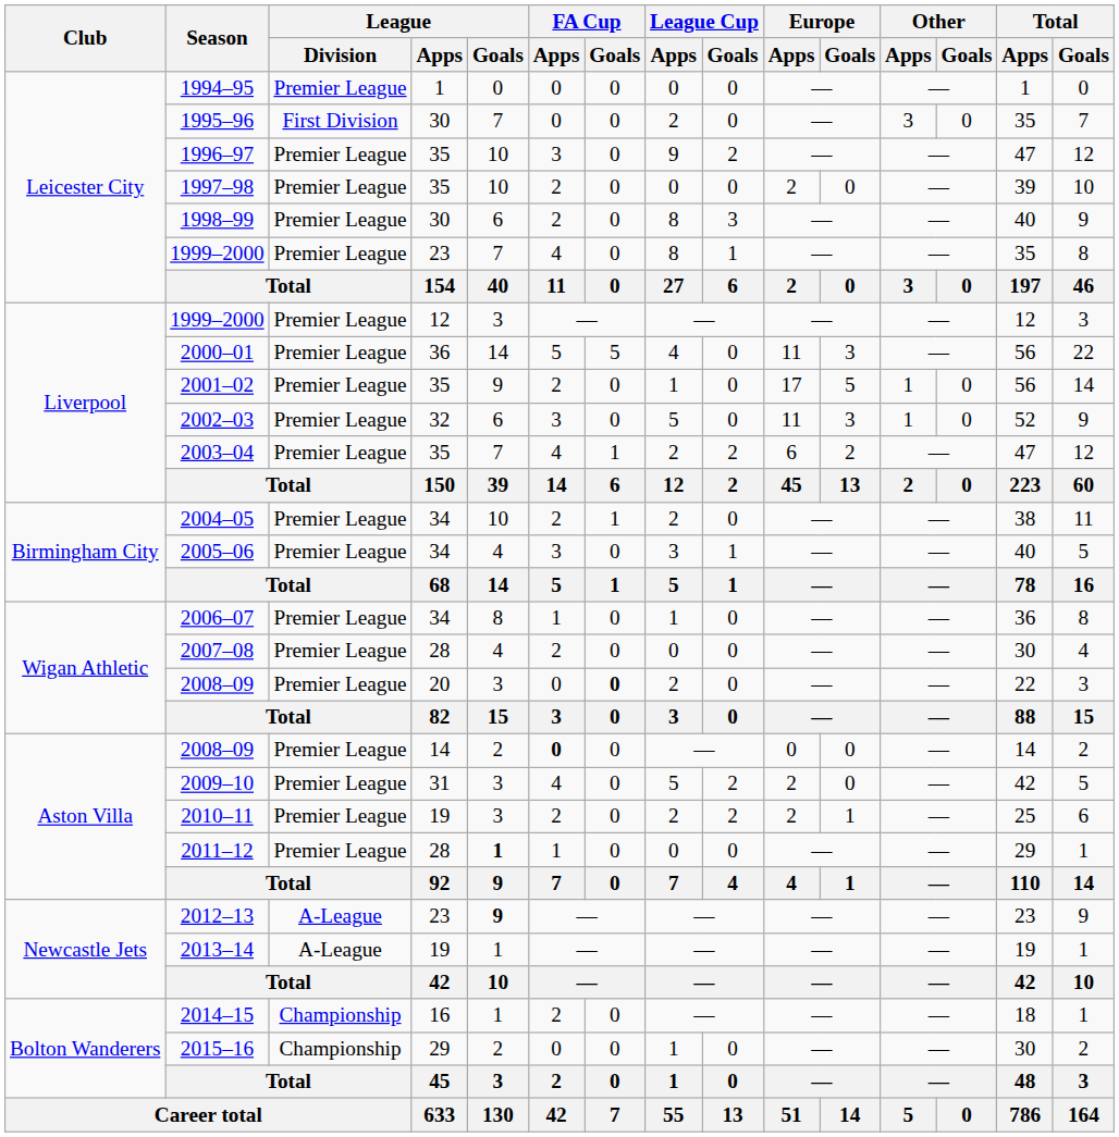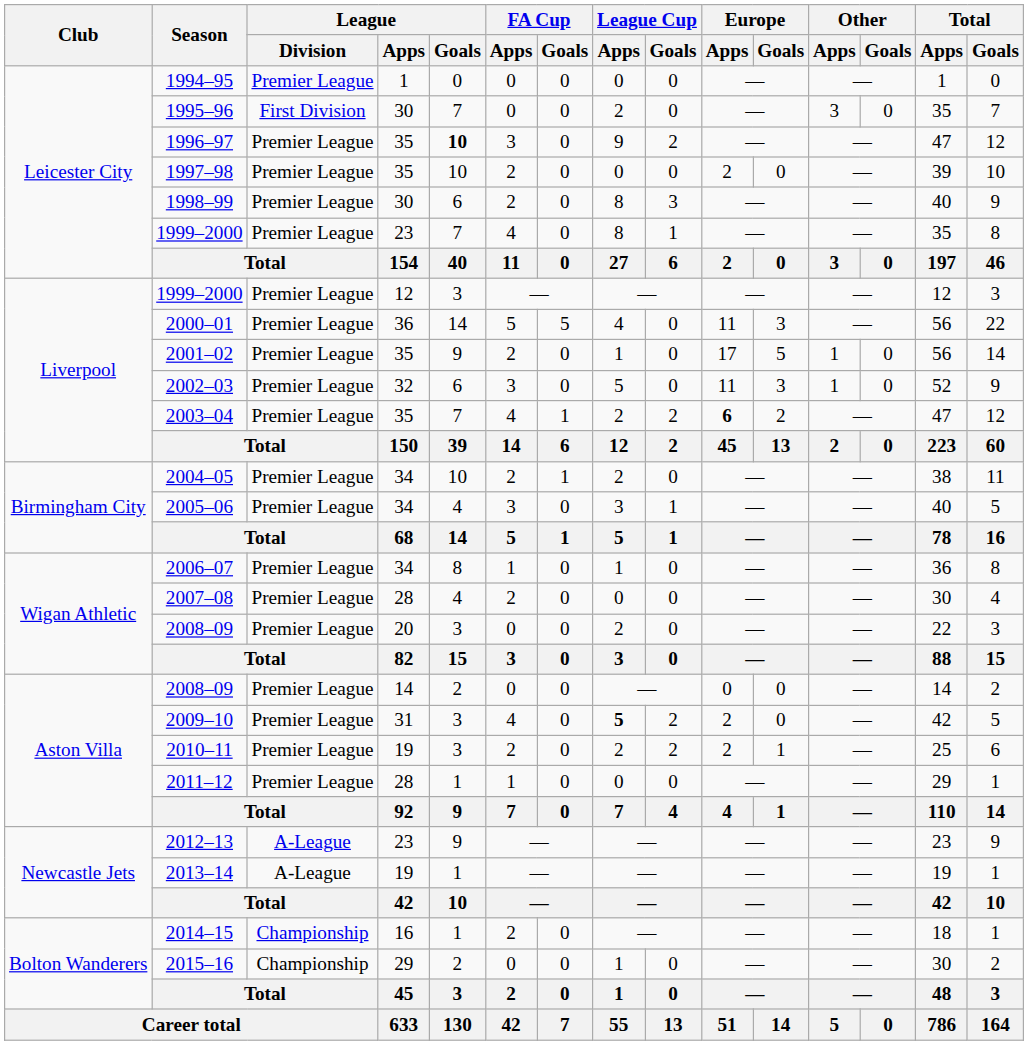1996–97 | League / Goals: normal -> bold
2003–04 | Europe / Apps: normal -> bold
2008–09 / 20 | FA Cup / Goals: bold -> normal
2008–09 / 14 | FA Cup / Apps: bold -> normal
2009–10 | League Cup / Apps: normal -> bold
2011–12 | League / Goals: bold -> normal
2012–13 | League / Goals: bold -> normal
